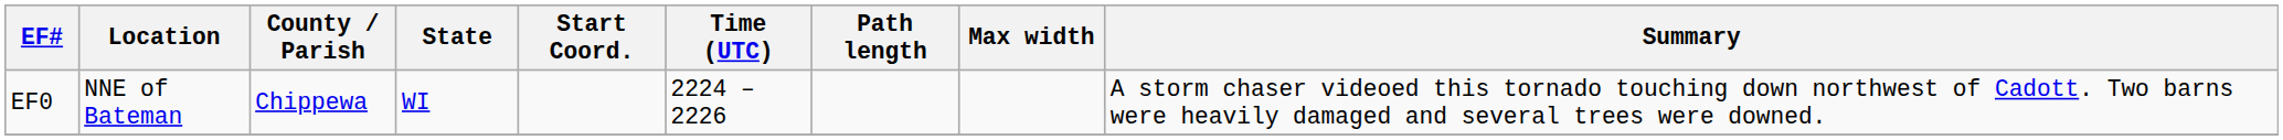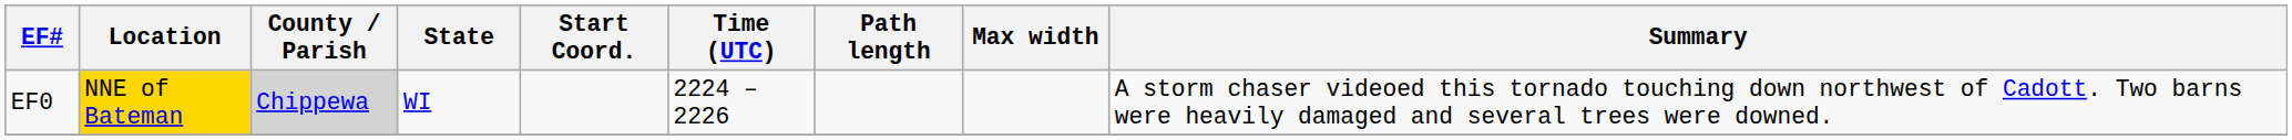EF0 | Location: no background -> gold background
EF0 | County / Parish: no background -> lightgrey background
